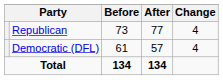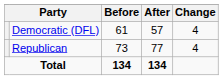rows swapped: Republican <-> Democratic (DFL)
